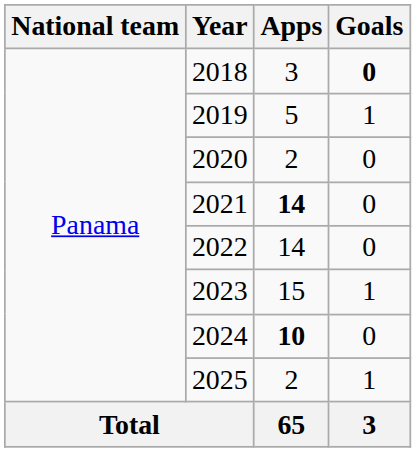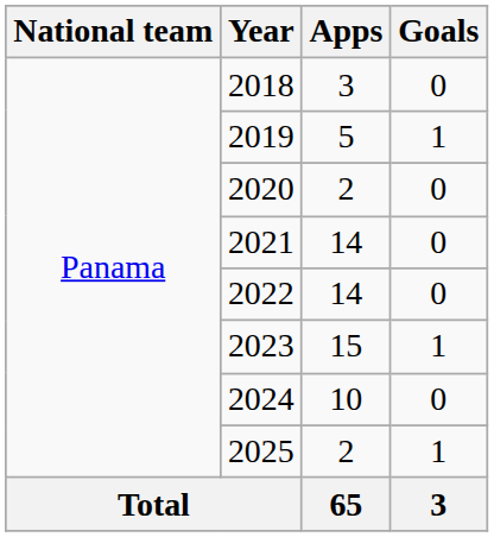2018 | Goals: bold -> normal
2021 | Apps: bold -> normal
2024 | Apps: bold -> normal
